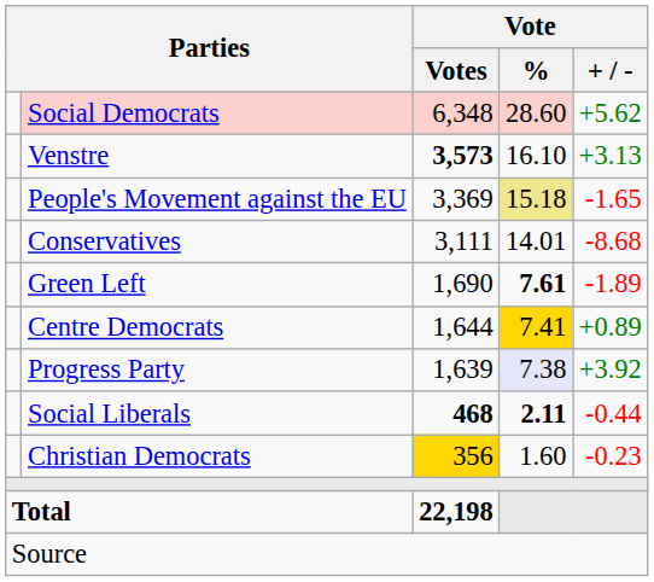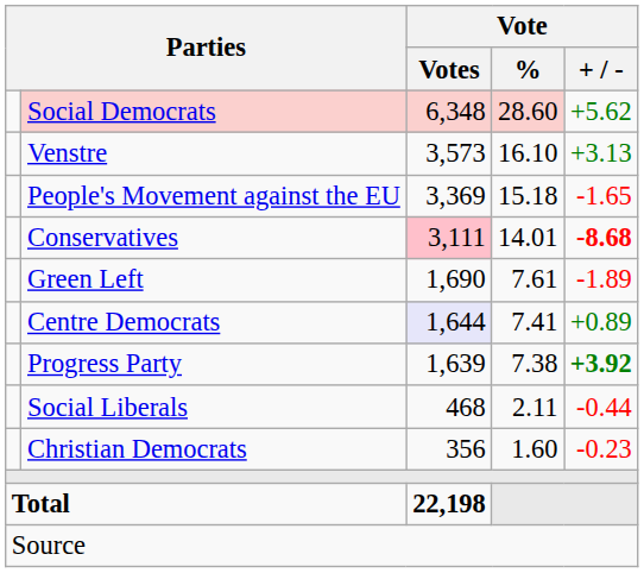Venstre | Vote / Votes: bold -> normal
People's Movement against the EU | Vote / %: khaki background -> no background
Conservatives | Vote / Votes: no background -> pink background
Conservatives | Vote / + / -: normal -> bold
Green Left | Vote / %: bold -> normal
Centre Democrats | Vote / Votes: no background -> lavender background
Centre Democrats | Vote / %: gold background -> no background
Progress Party | Vote / %: lavender background -> no background
Progress Party | Vote / + / -: normal -> bold
Social Liberals | Vote / Votes: bold -> normal
Social Liberals | Vote / %: bold -> normal
Christian Democrats | Vote / Votes: gold background -> no background
